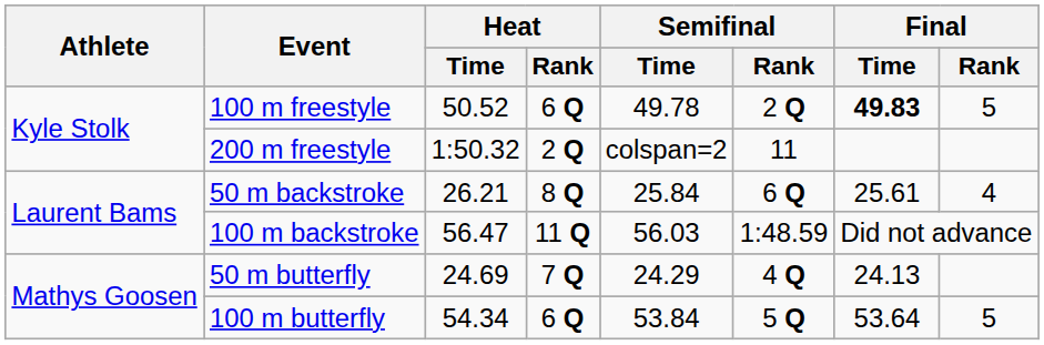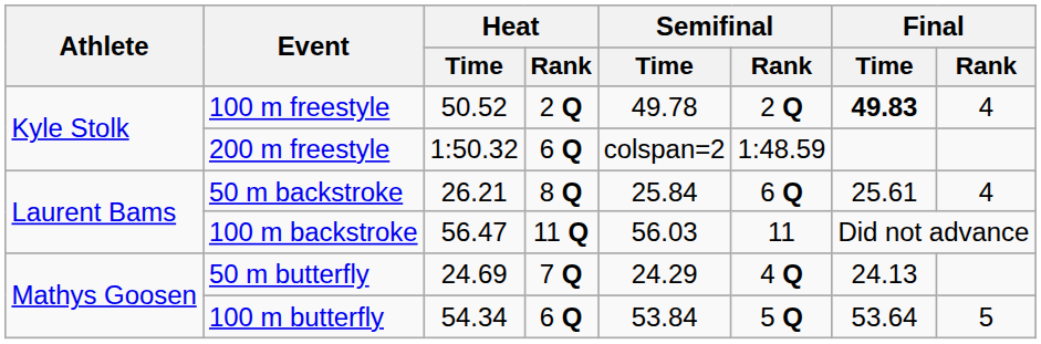100 m freestyle | Heat / Rank: 6 Q -> 2 Q
100 m freestyle | Final / Rank: 5 -> 4
200 m freestyle | Heat / Rank: 2 Q -> 6 Q
200 m freestyle | Semifinal / Rank: 11 -> 1:48.59
100 m backstroke | Semifinal / Rank: 1:48.59 -> 11
